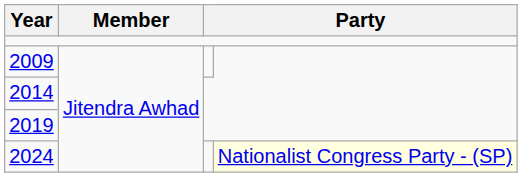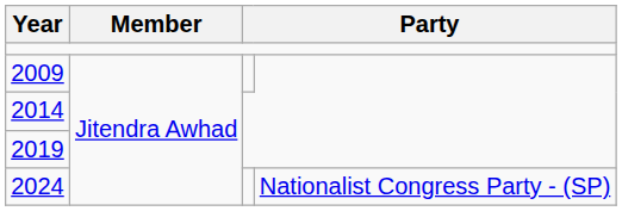2024 | column 4: lightyellow background -> no background
